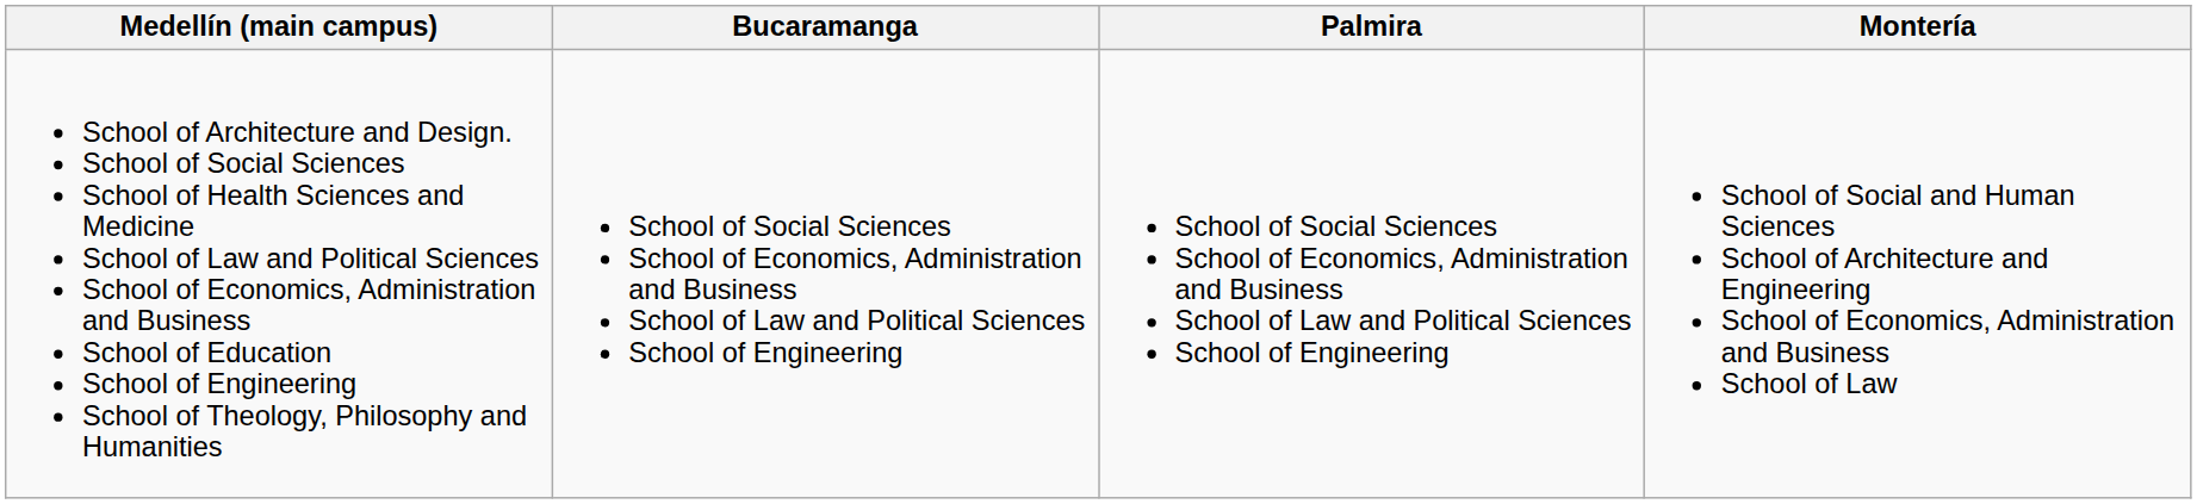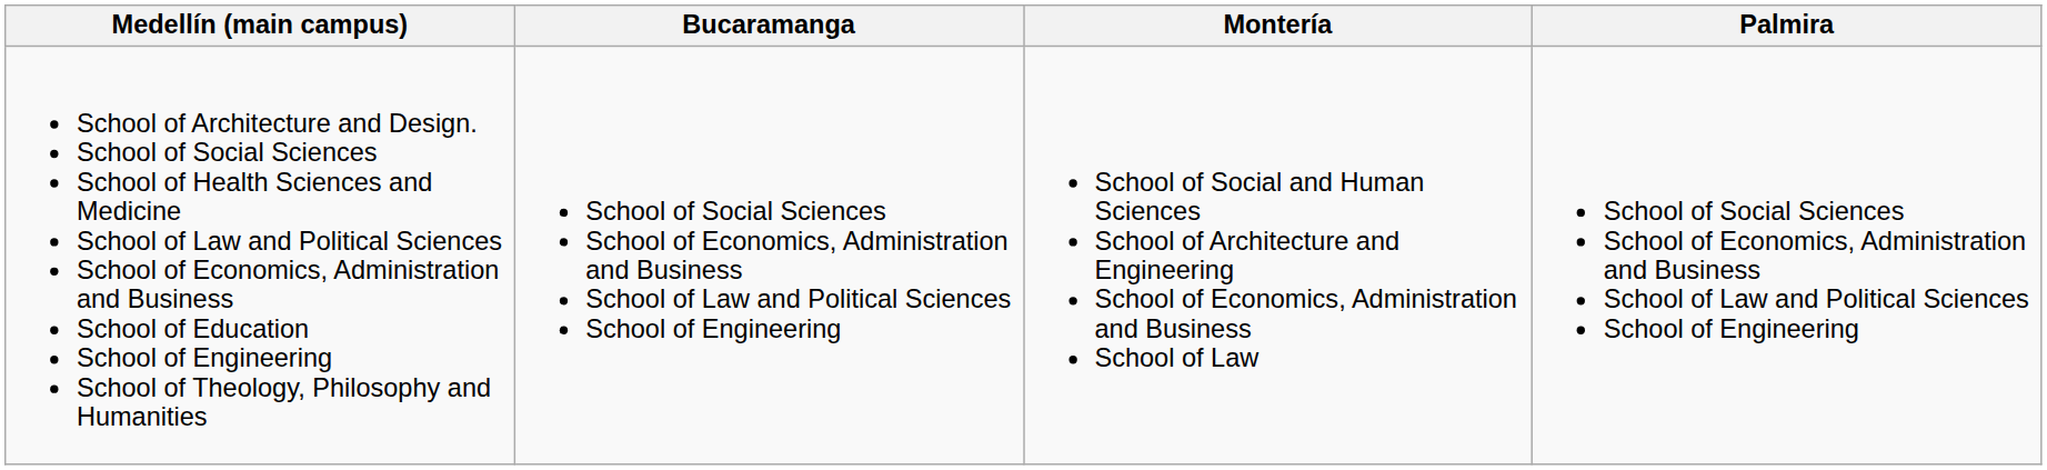columns swapped: Montería <-> Palmira
